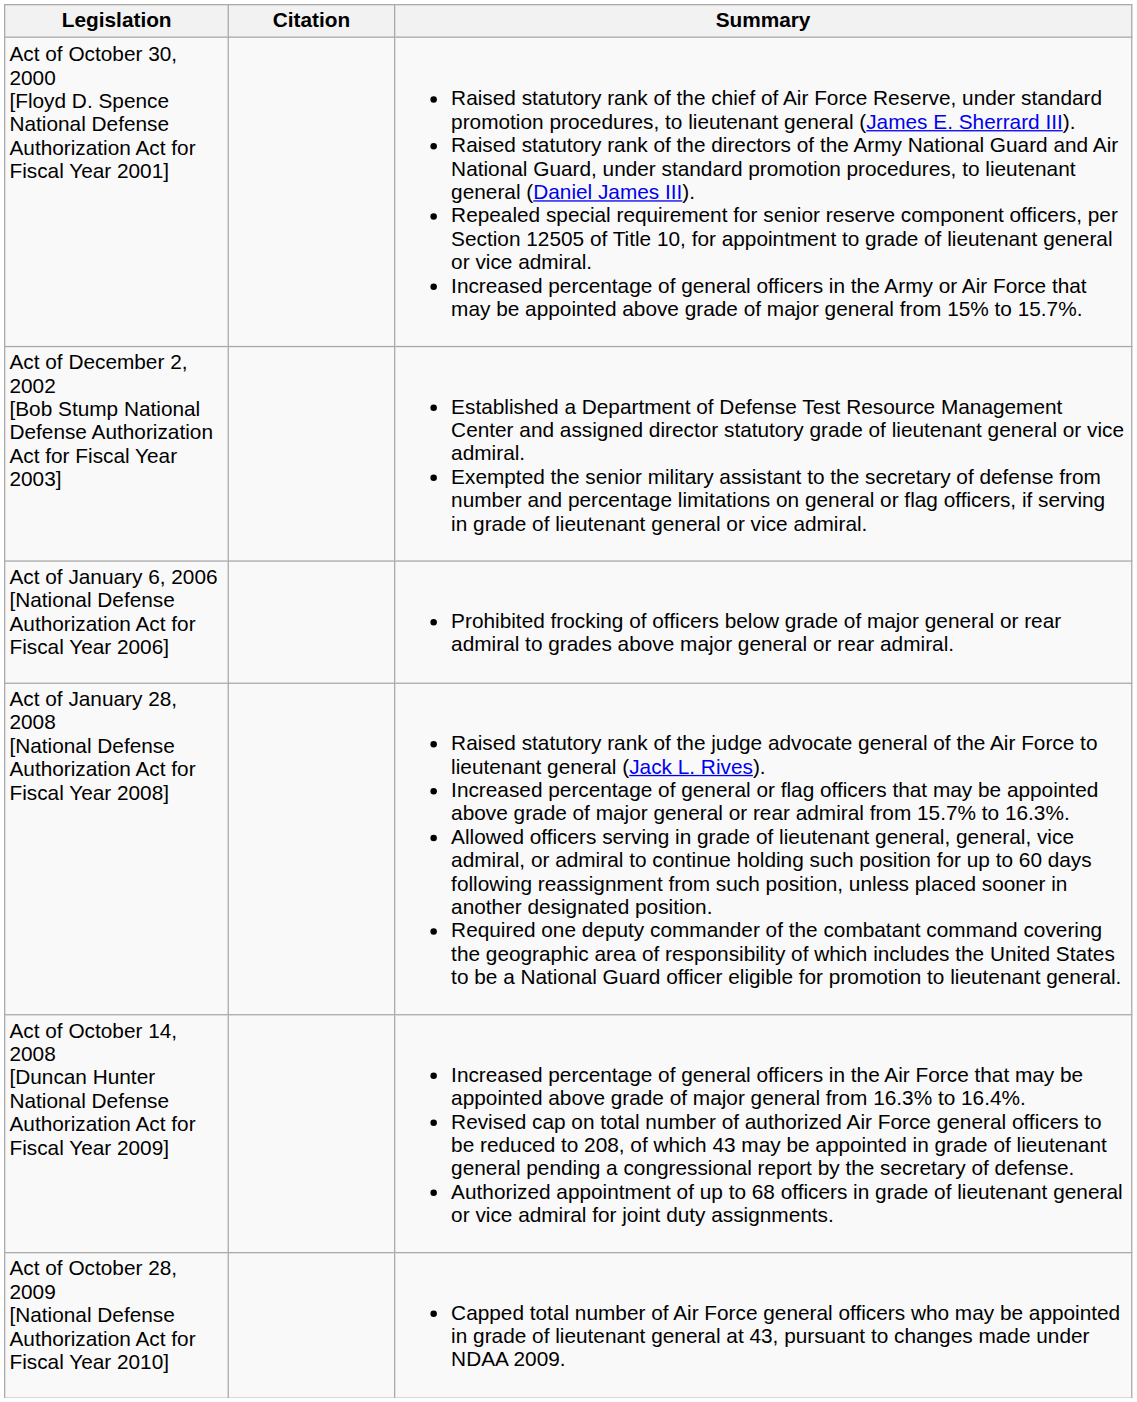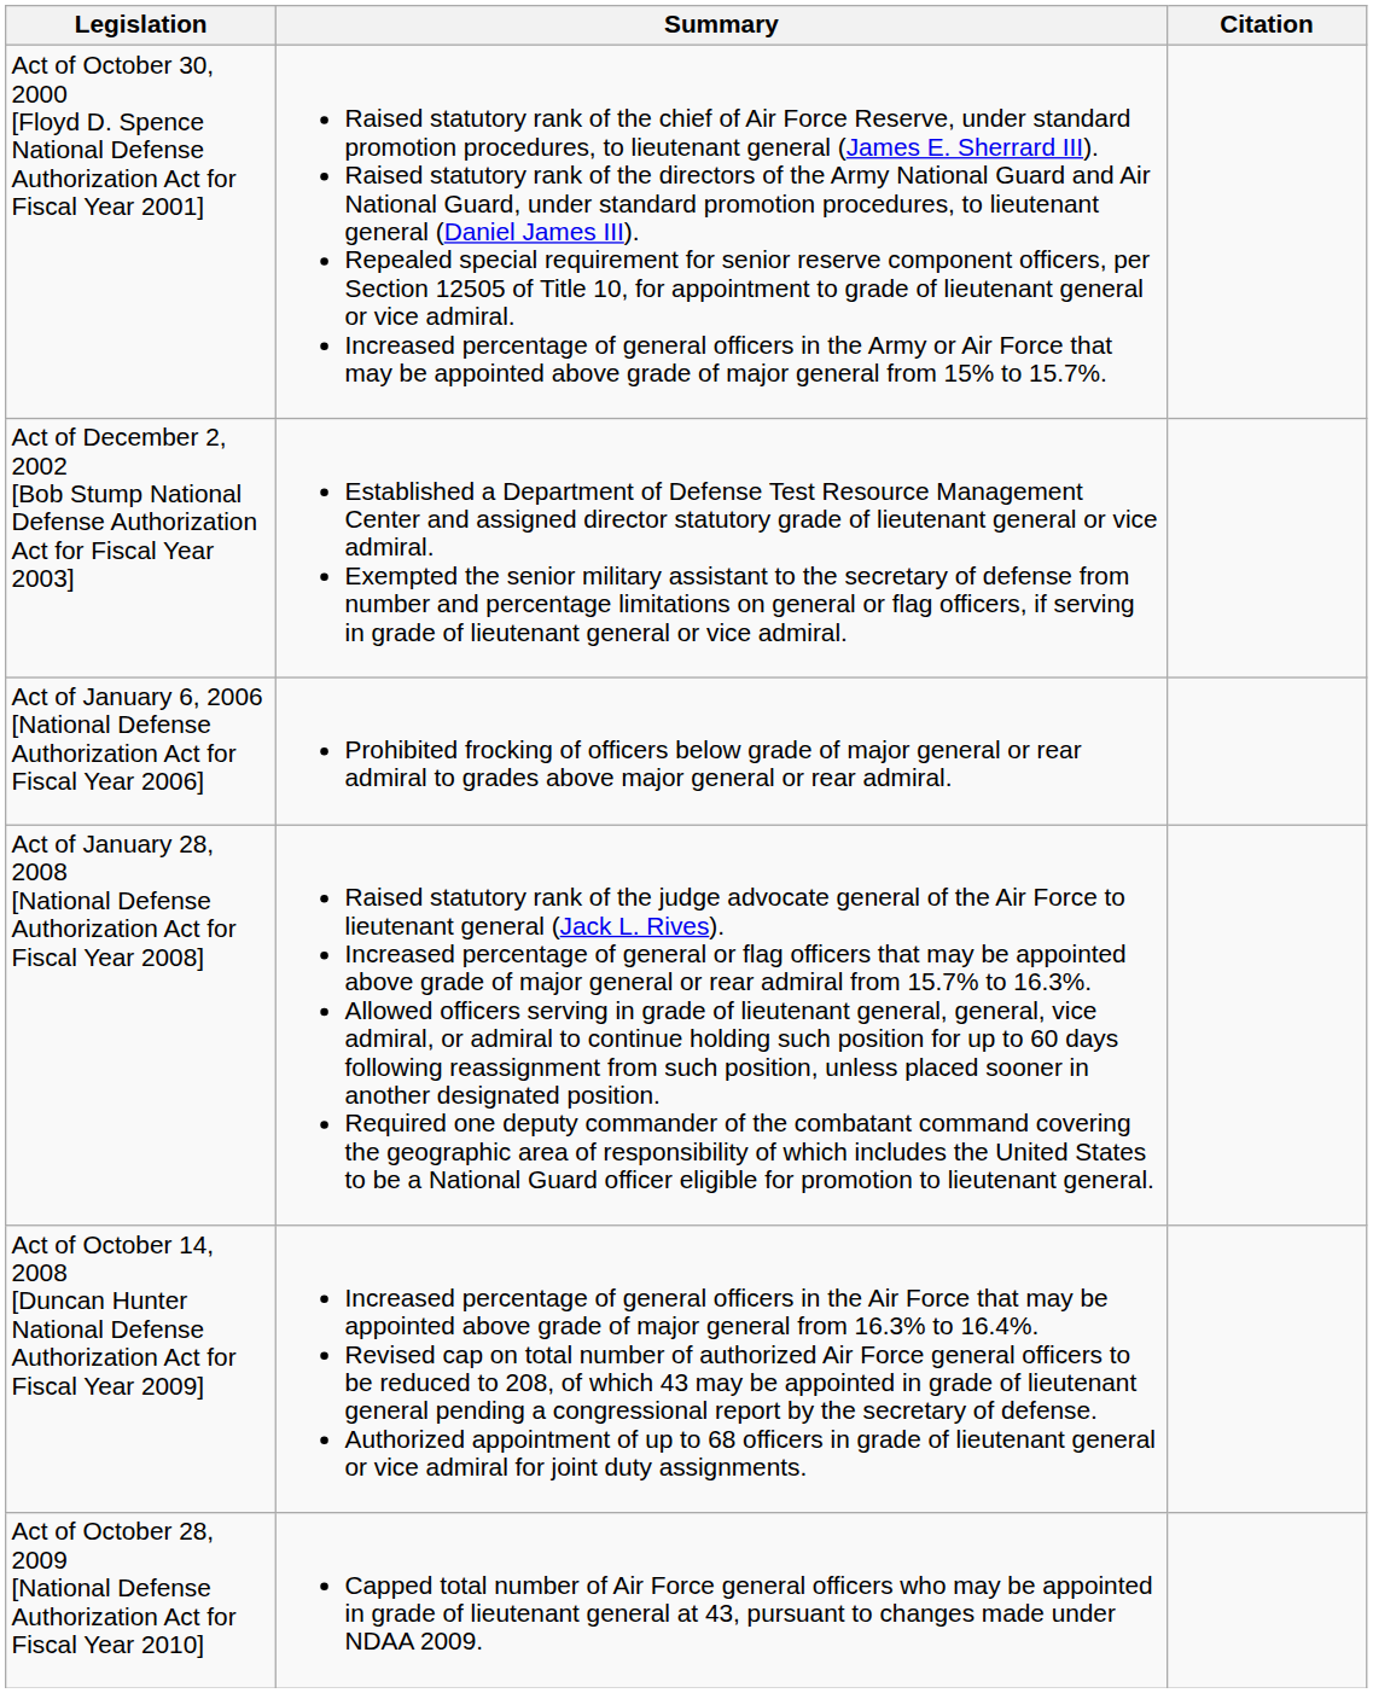columns swapped: Citation <-> Summary
